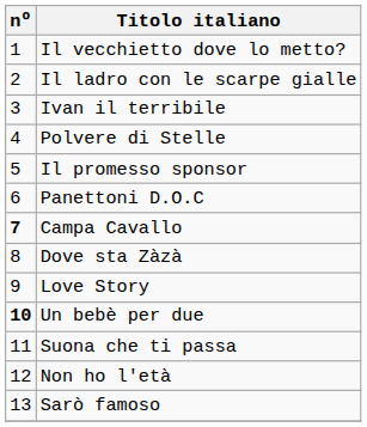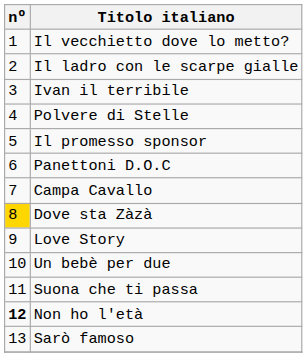Campa Cavallo | nº: bold -> normal
Dove sta Zàzà | nº: no background -> gold background
Un bebè per due | nº: bold -> normal
Non ho l'età | nº: normal -> bold
